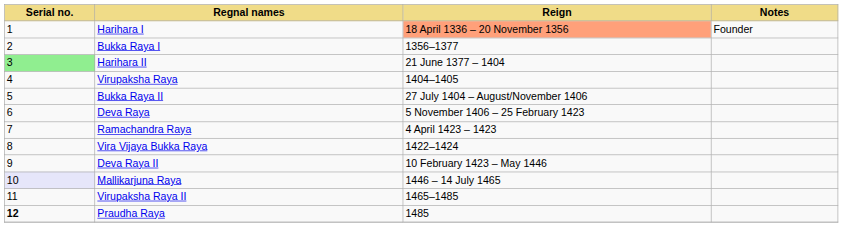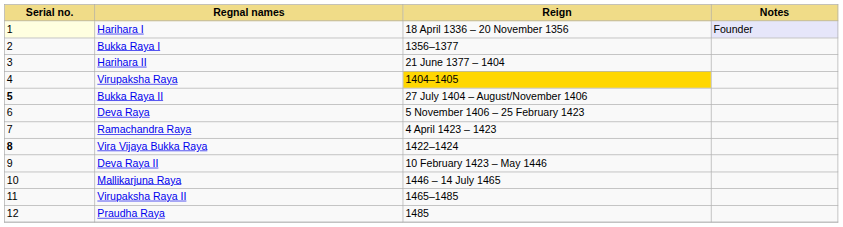Harihara I | Serial no.: no background -> lightyellow background
Harihara I | Reign: lightsalmon background -> no background
Harihara I | Notes: no background -> lavender background
Harihara II | Serial no.: lightgreen background -> no background
Virupaksha Raya | Reign: no background -> gold background
Bukka Raya II | Serial no.: normal -> bold
Vira Vijaya Bukka Raya | Serial no.: normal -> bold
Mallikarjuna Raya | Serial no.: lavender background -> no background
Praudha Raya | Serial no.: bold -> normal
